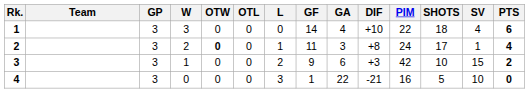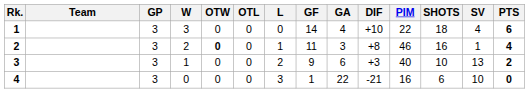row 3 | PIM: 24 -> 46
row 3 | SHOTS: 17 -> 16
row 4 | PIM: 42 -> 40
row 4 | SV: 15 -> 13
row 5 | SHOTS: 5 -> 6
